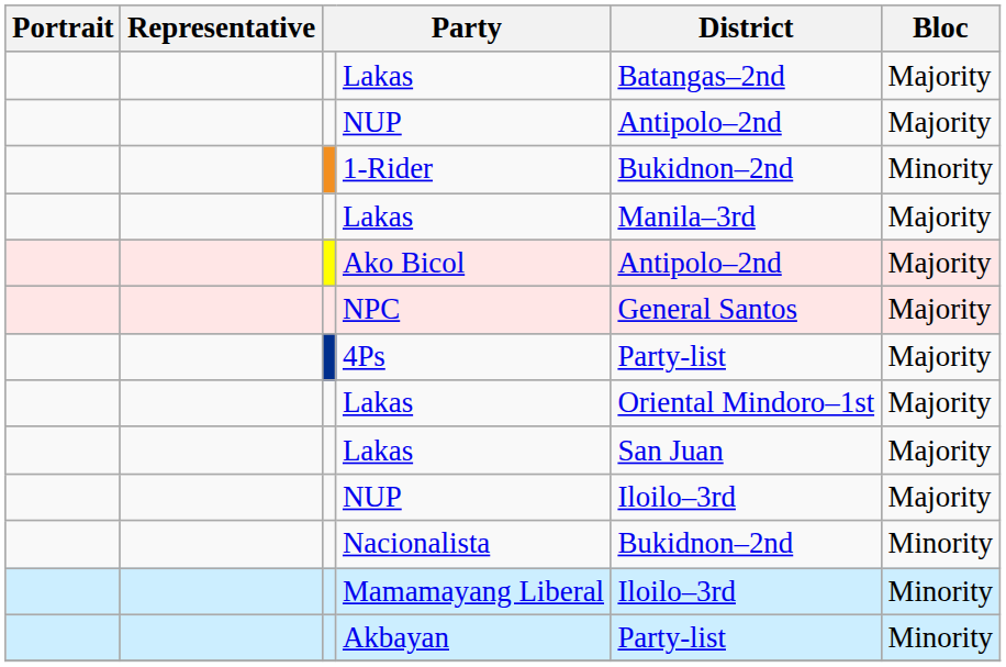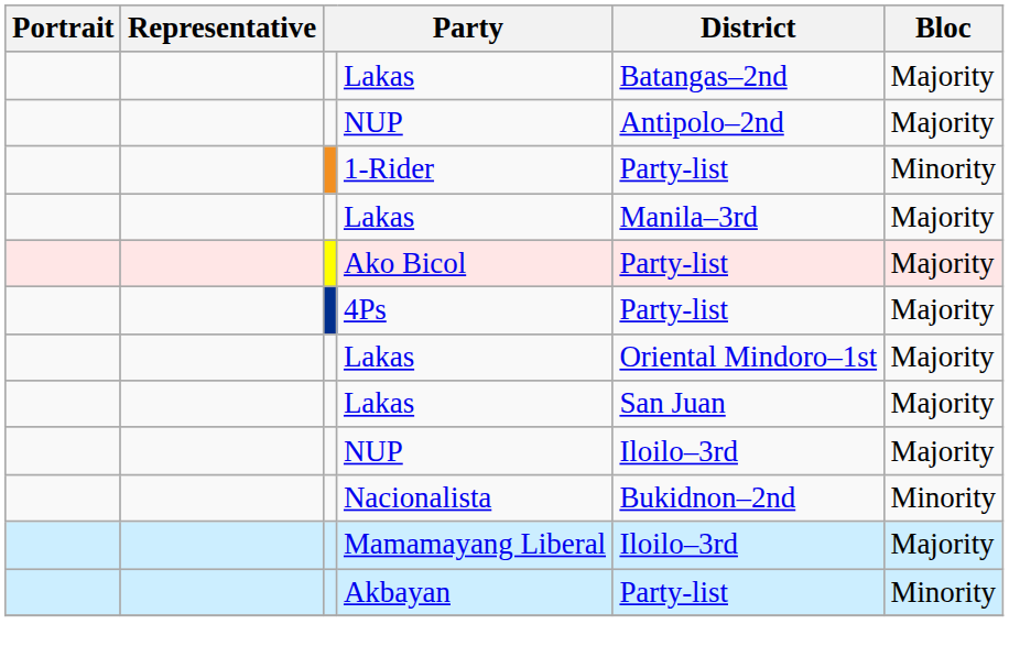1-Rider | District: Bukidnon–2nd -> Party-list
Ako Bicol | District: Antipolo–2nd -> Party-list
- row: NPC | General Santos | Majority
Mamamayang Liberal | Bloc: Minority -> Majority
